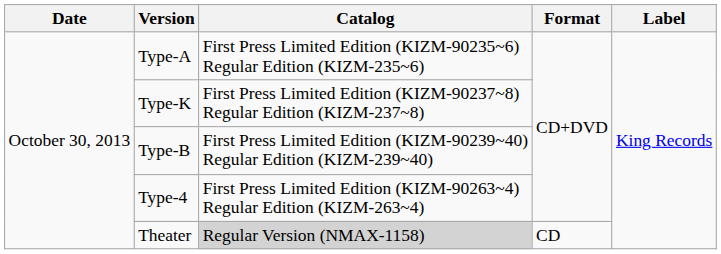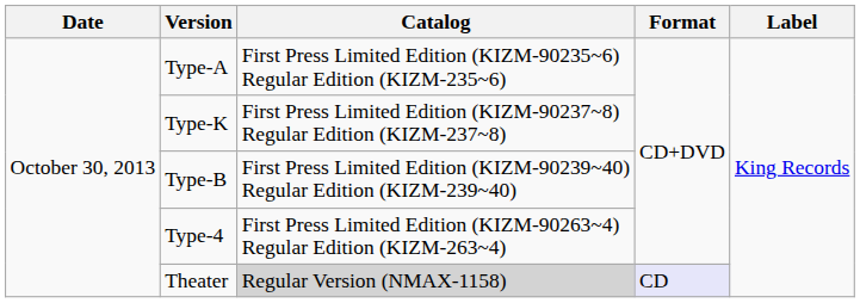Theater | Format: no background -> lavender background
